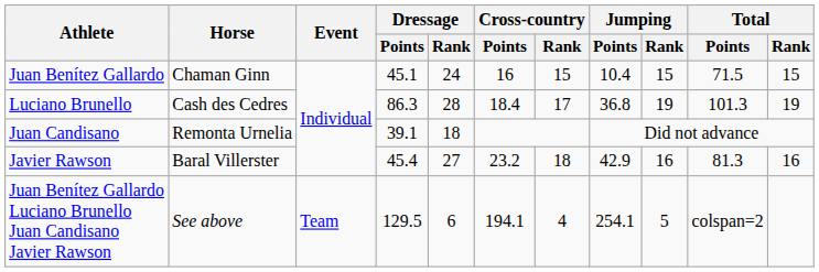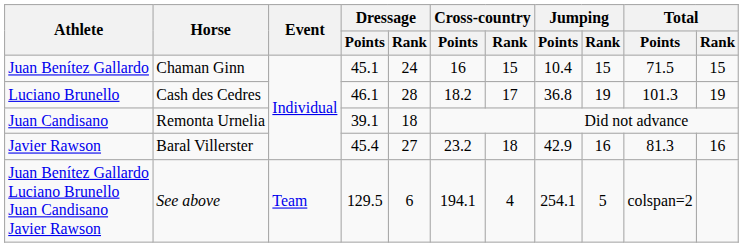Luciano Brunello | Dressage / Points: 86.3 -> 46.1
Luciano Brunello | Cross-country / Points: 18.4 -> 18.2
